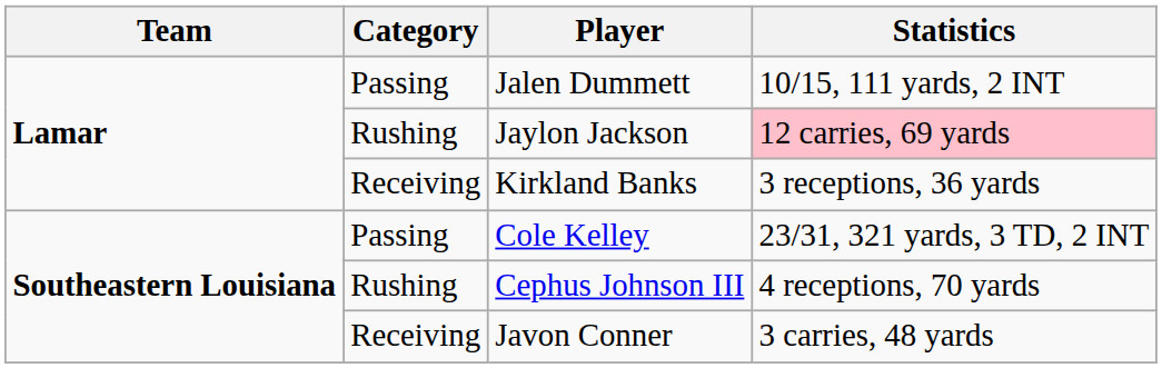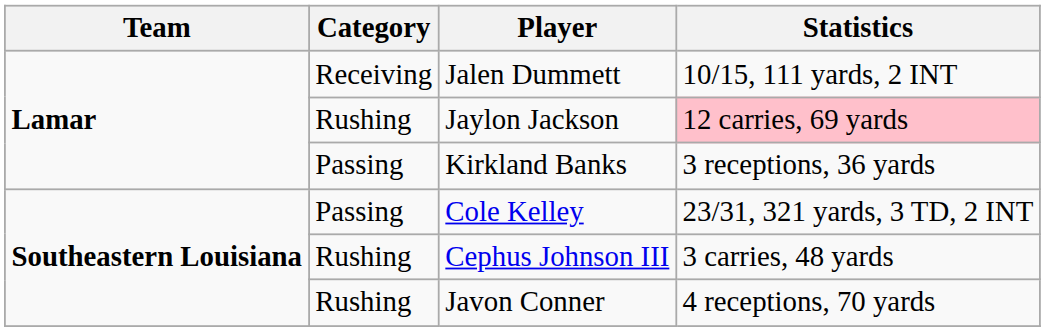Jalen Dummett | Category: Passing -> Receiving
Kirkland Banks | Category: Receiving -> Passing
Cephus Johnson III | Statistics: 4 receptions, 70 yards -> 3 carries, 48 yards
Javon Conner | Category: Receiving -> Rushing
Javon Conner | Statistics: 3 carries, 48 yards -> 4 receptions, 70 yards
